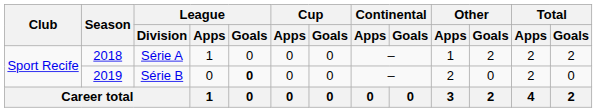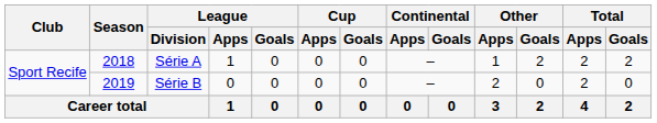Série B | League / Goals: bold -> normal
